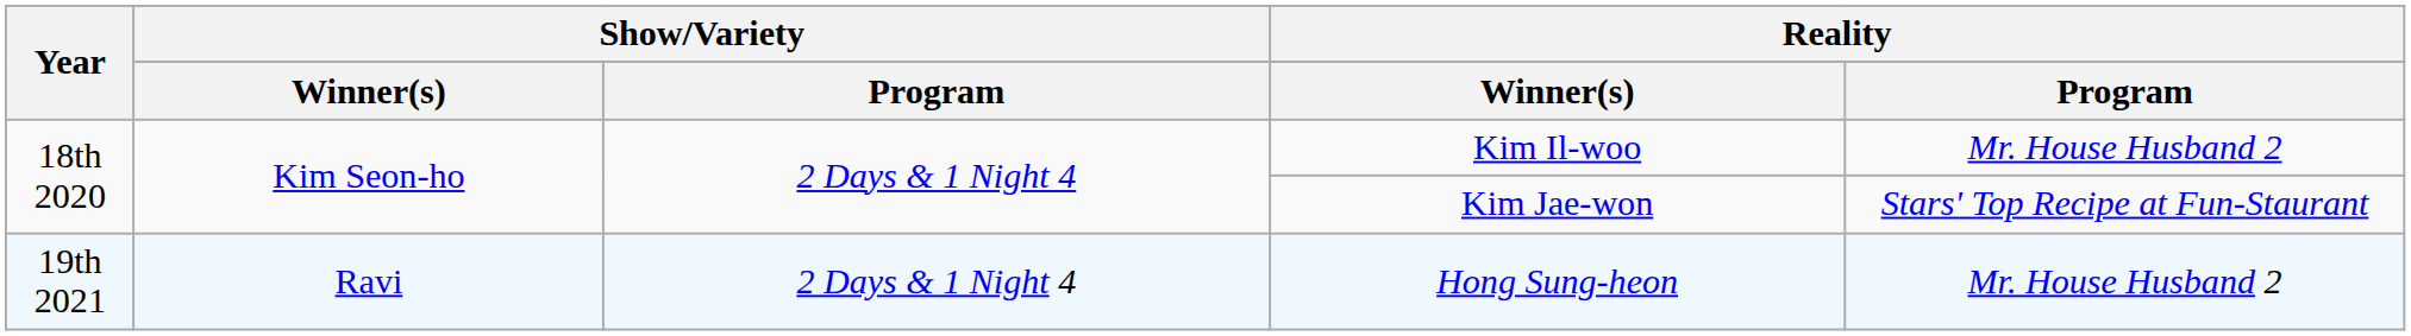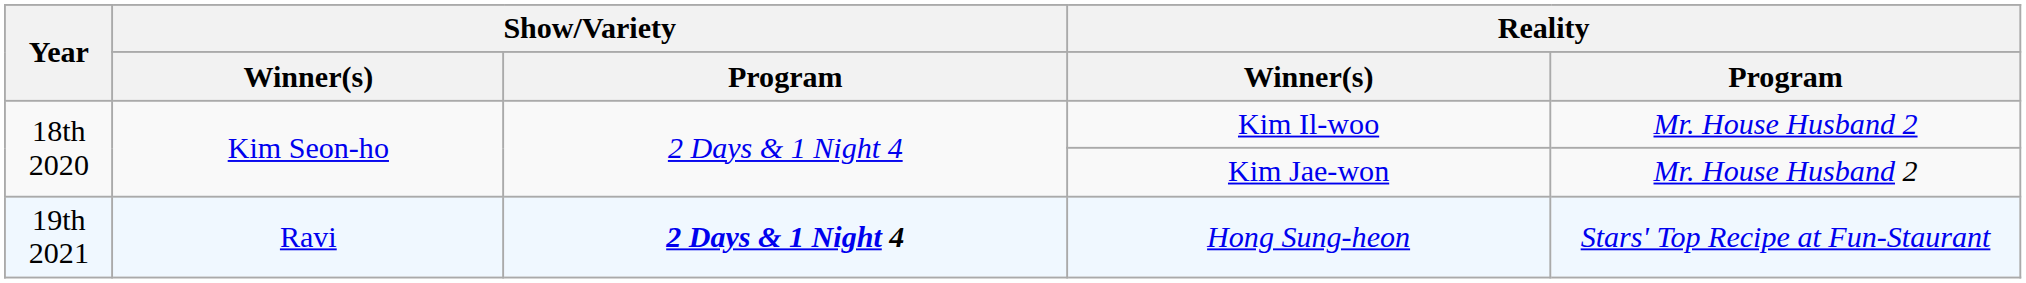Kim Jae-won | Reality / Program: Stars' Top Recipe at Fun-Staurant -> Mr. House Husband 2
Hong Sung-heon | Show/Variety / Program: normal -> bold
Hong Sung-heon | Reality / Program: Mr. House Husband 2 -> Stars' Top Recipe at Fun-Staurant
